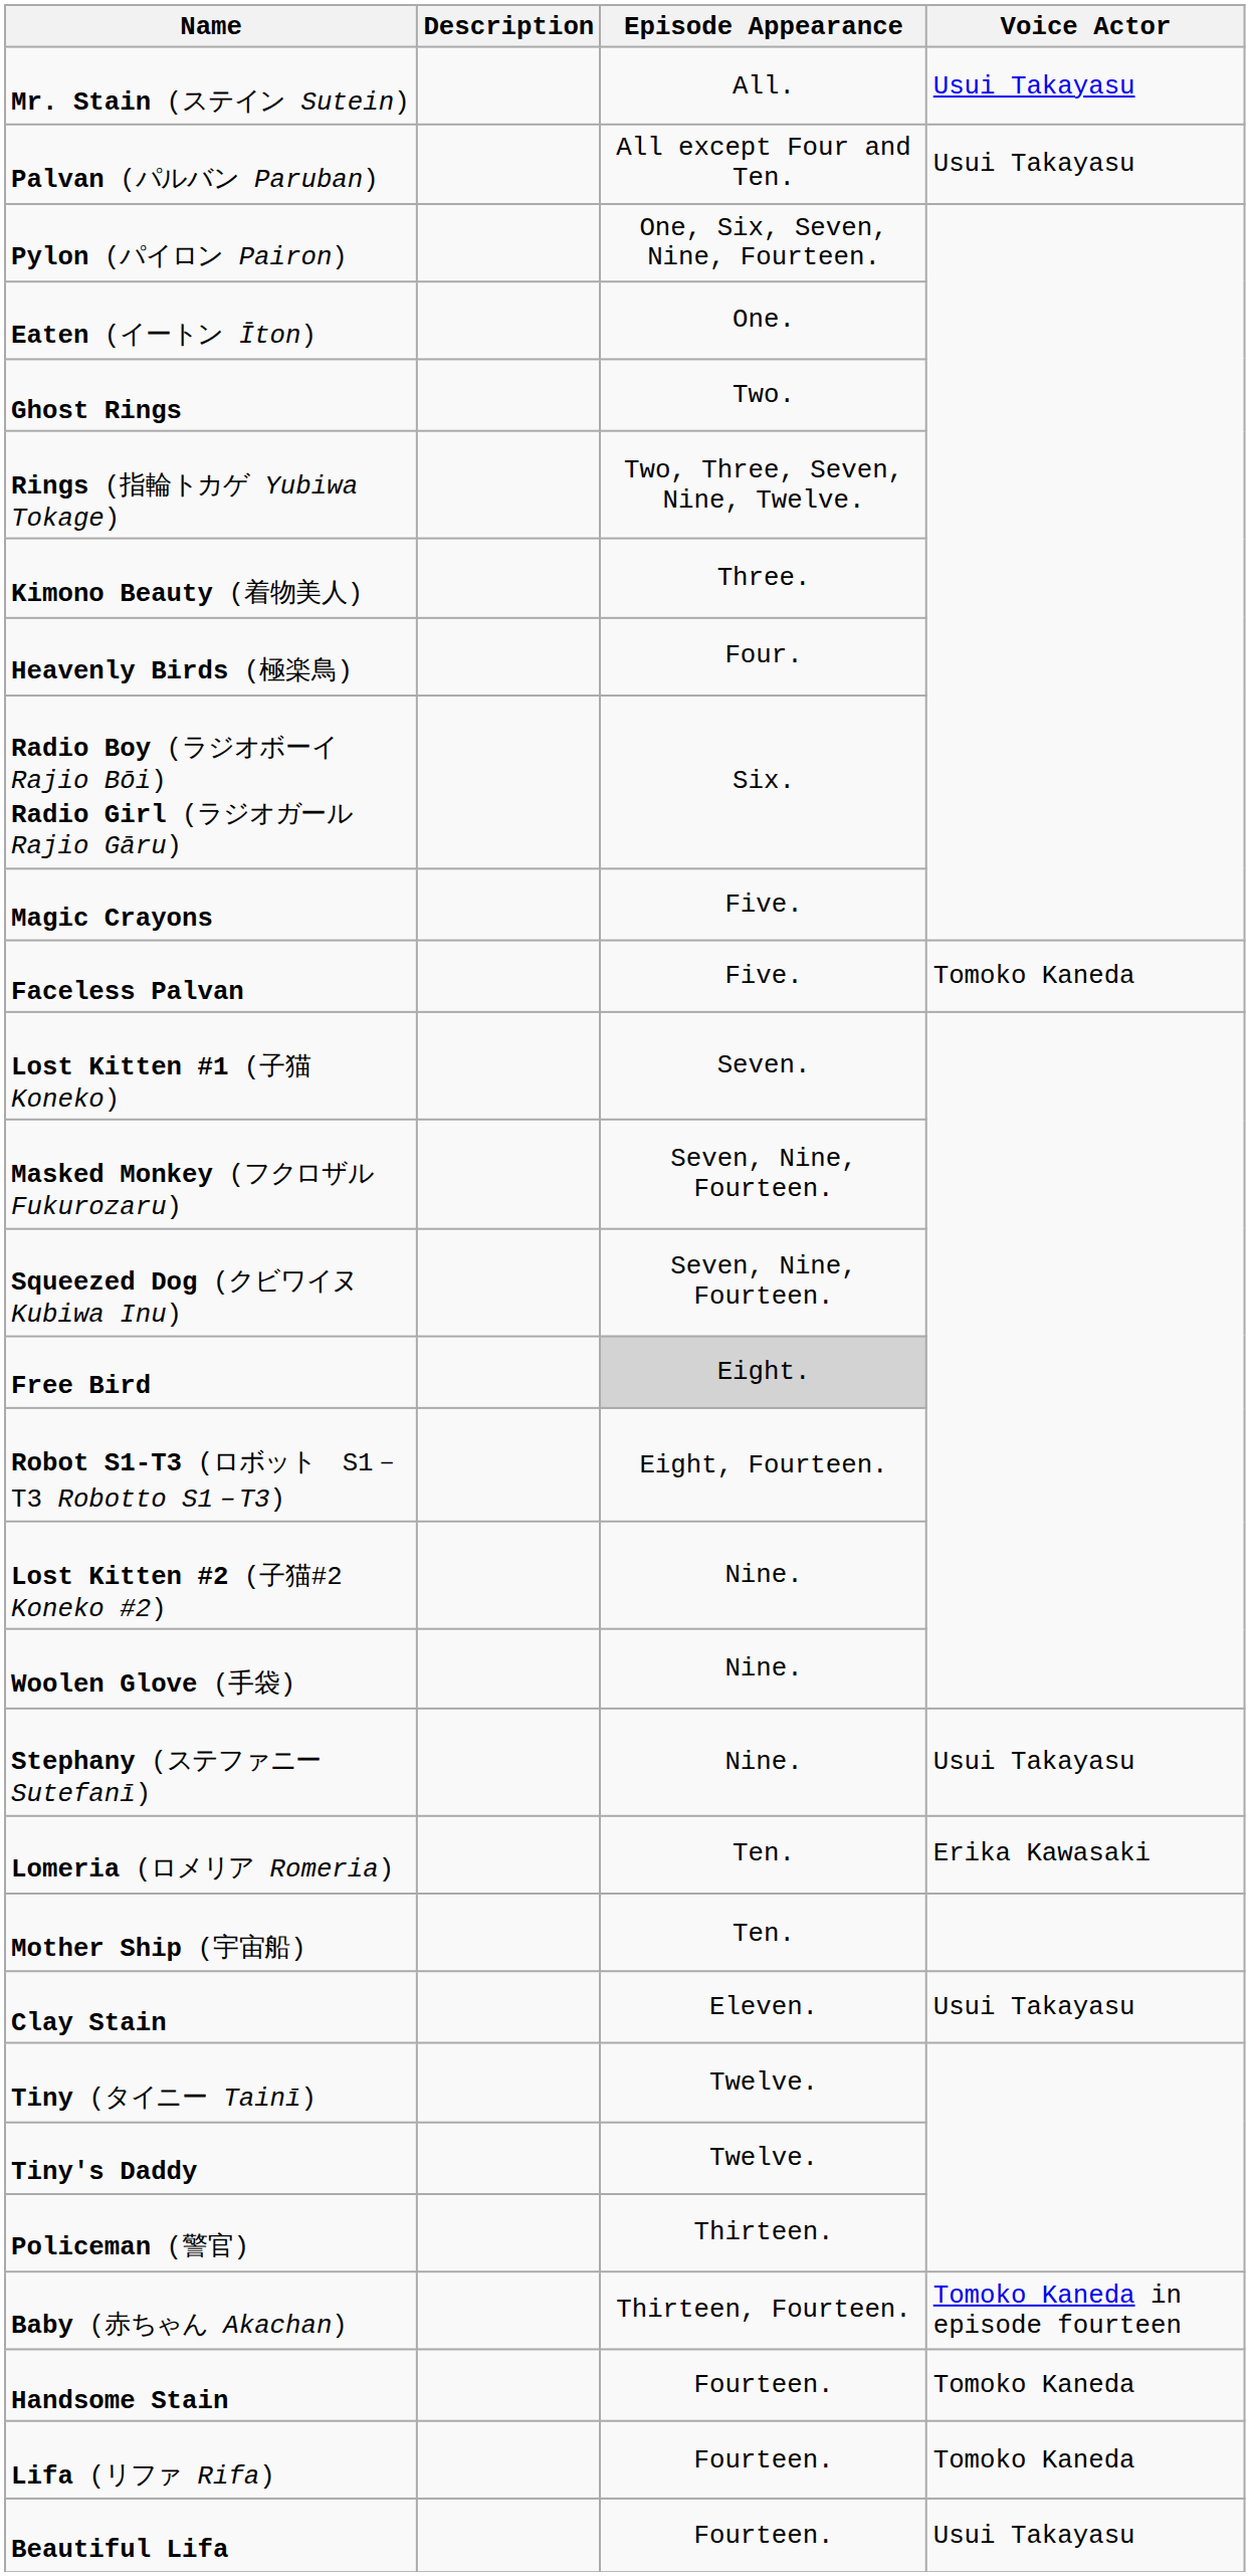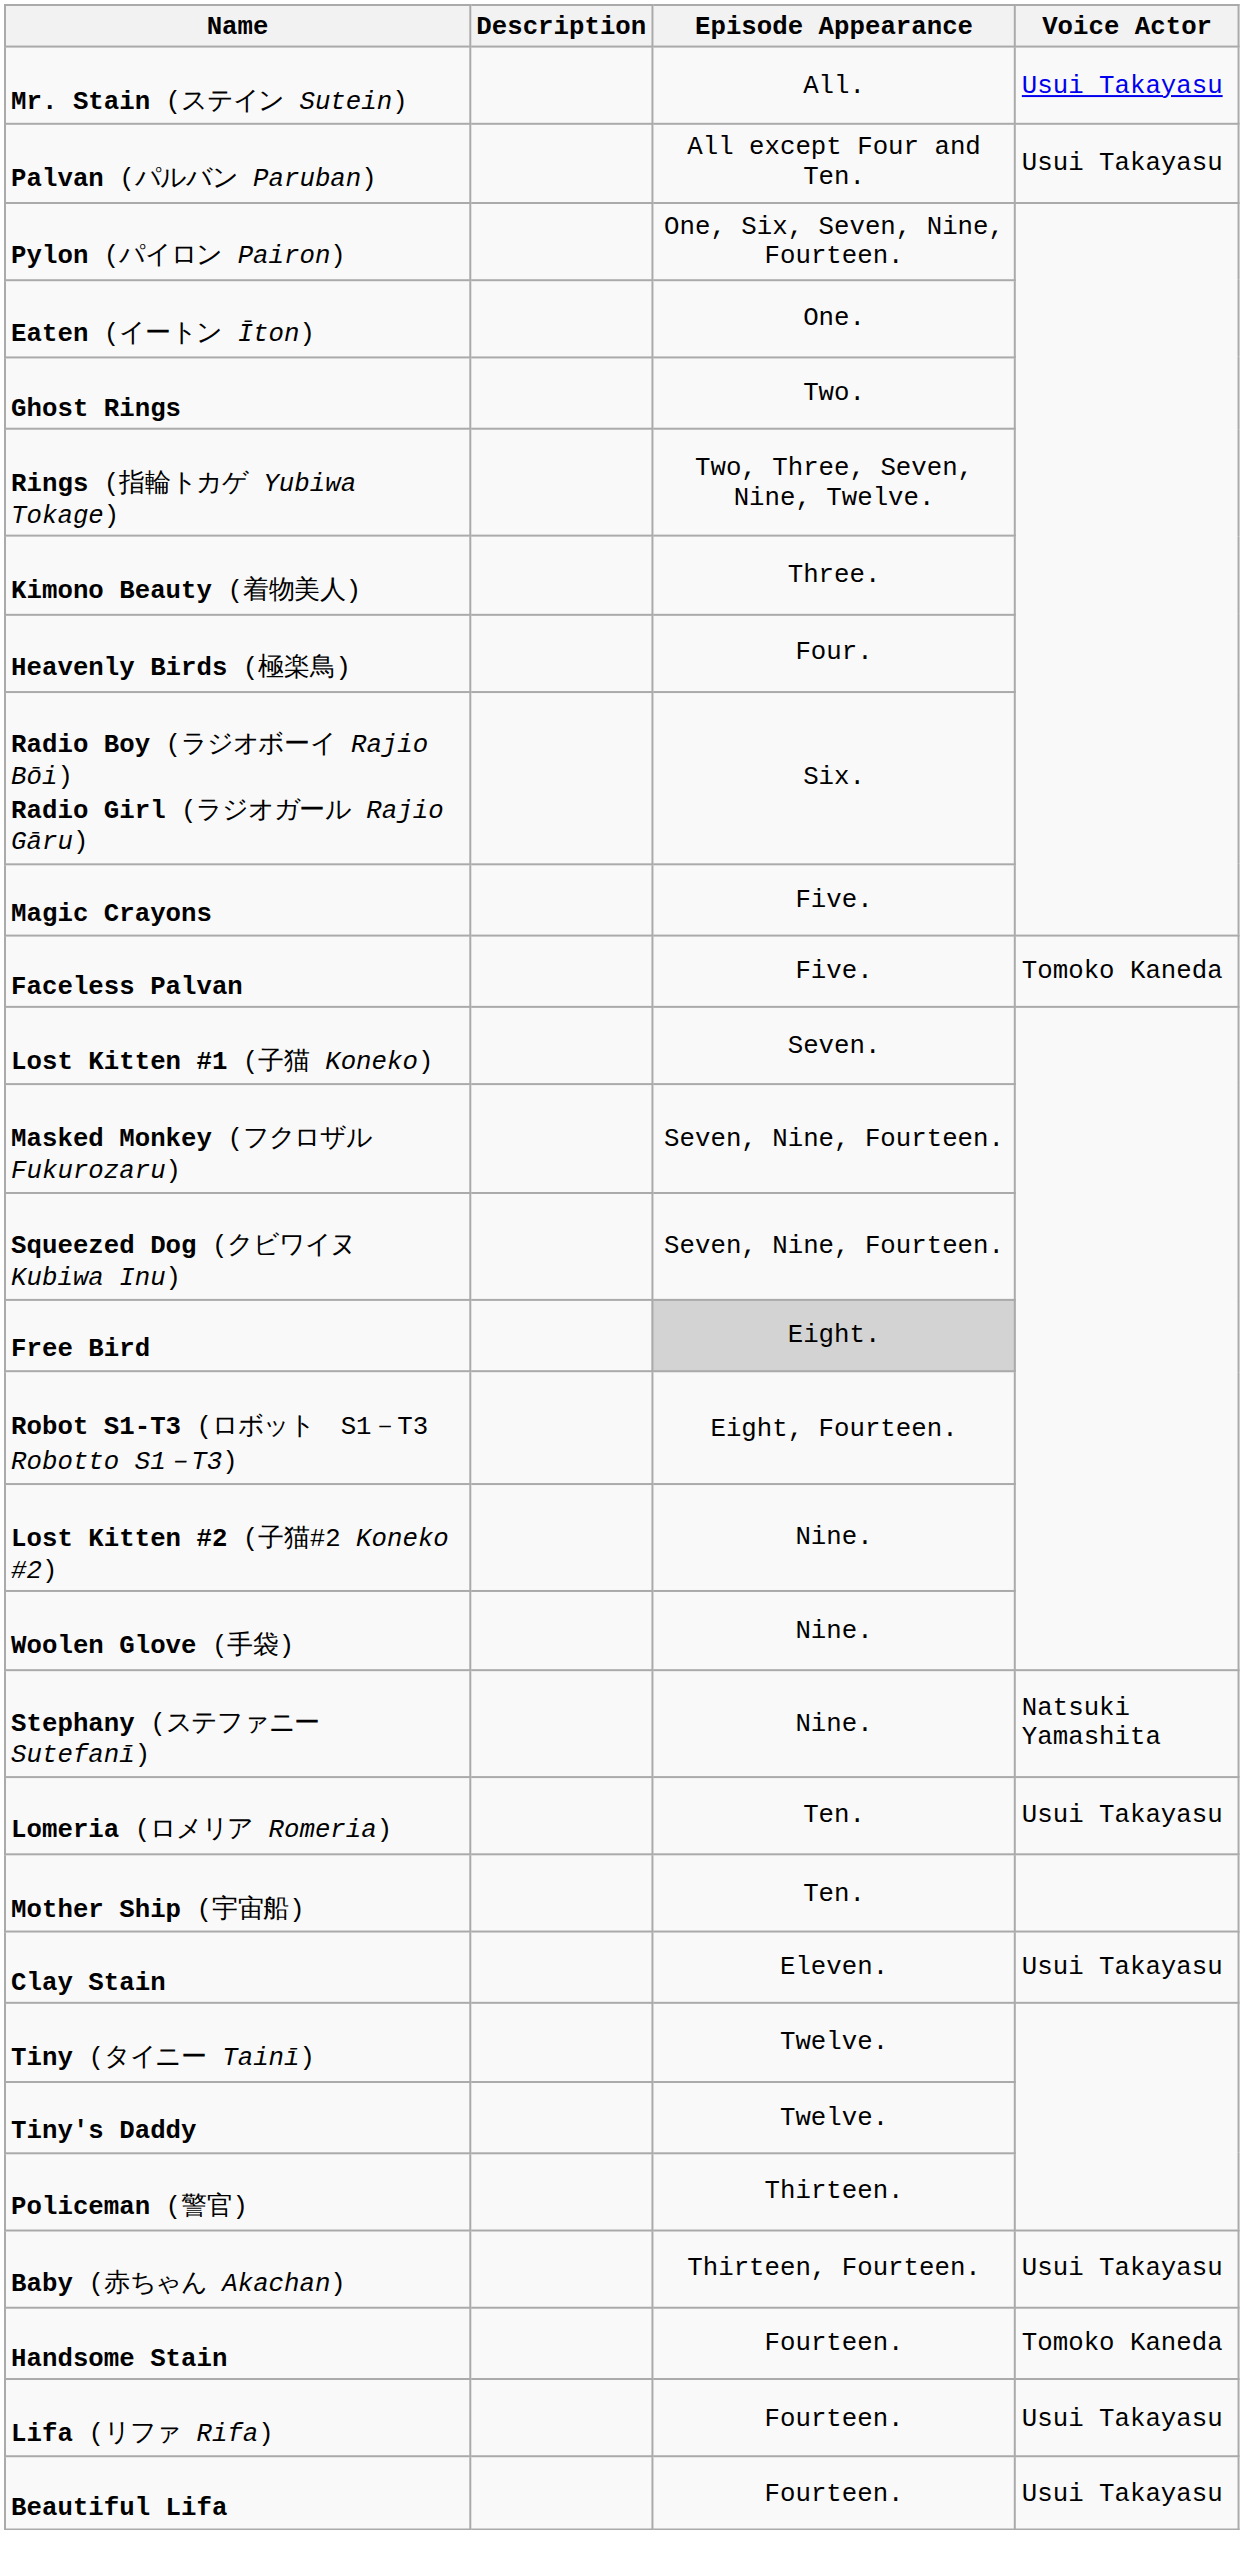Stephany (ステファニー Sutefanī) | Voice Actor: Usui Takayasu -> Natsuki Yamashita
Lomeria (ロメリア Romeria) | Voice Actor: Erika Kawasaki -> Usui Takayasu
Baby (赤ちゃん Akachan) | Voice Actor: Tomoko Kaneda in episode fourteen -> Usui Takayasu
Lifa (リファ Rifa) | Voice Actor: Tomoko Kaneda -> Usui Takayasu
